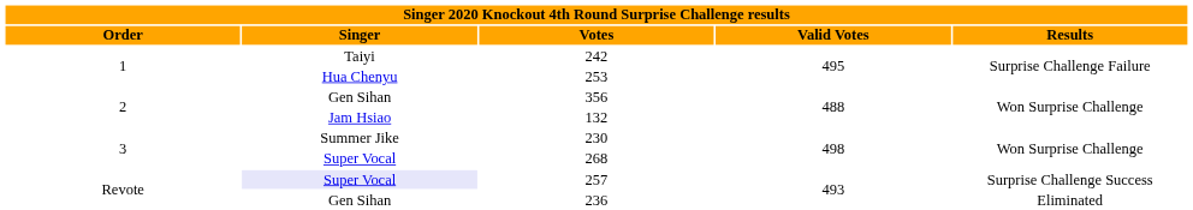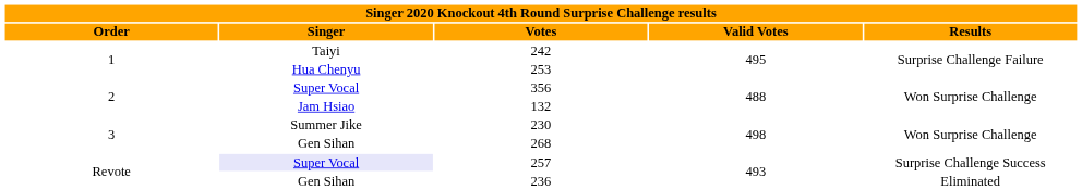356 | Singer: Gen Sihan -> Super Vocal
268 | Singer: Super Vocal -> Gen Sihan
